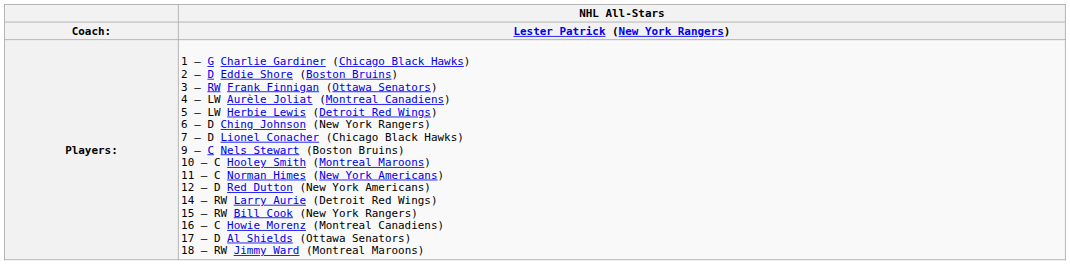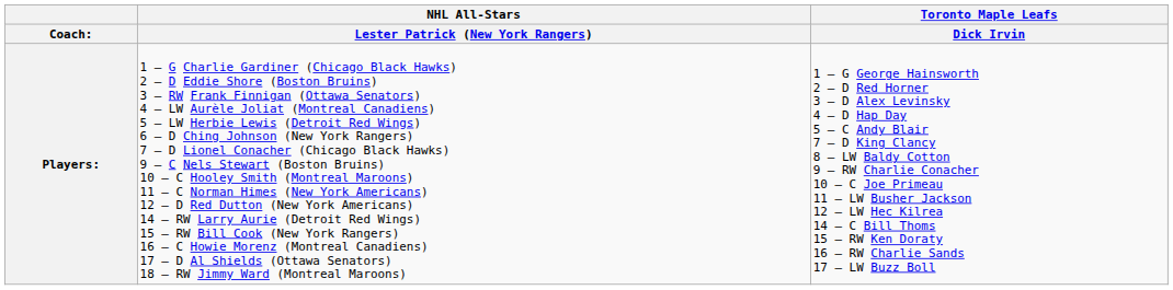+ column: Toronto Maple Leafs | Dick Irvin | 1 – G George Hainsworth 2 – D Red Horner 3 – D Alex Levinsky 4 – D Hap Day 5 – C Andy Blair 7 – D King Clancy 8 – LW Baldy Cotton 9 – RW Charlie Conacher 10 – C Joe Primeau 11 – LW Busher Jackson 12 – LW Hec Kilrea 14 – C Bill Thoms 15 – RW Ken Doraty 16 – RW Charlie Sands 17 – LW Buzz Boll
